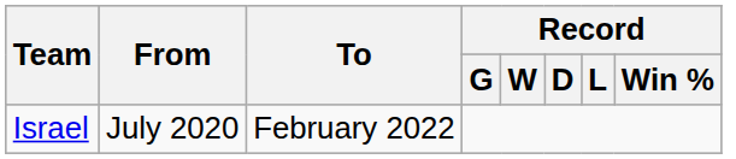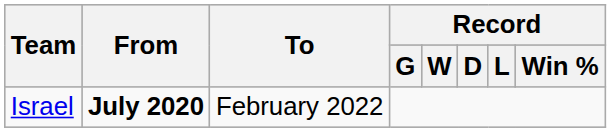Israel | From: normal -> bold
